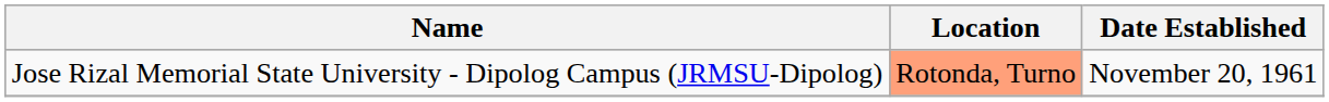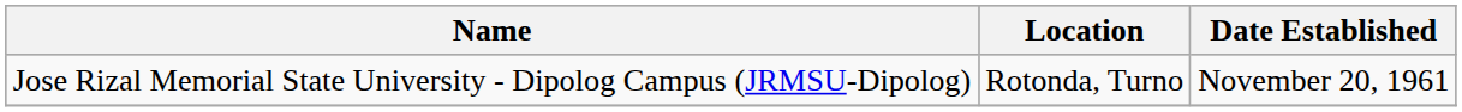row 2 | Location: lightsalmon background -> no background
